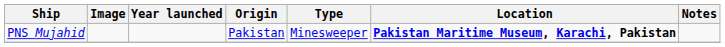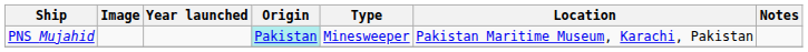PNS Mujahid | Origin: no background -> paleturquoise background
PNS Mujahid | Location: bold -> normal
